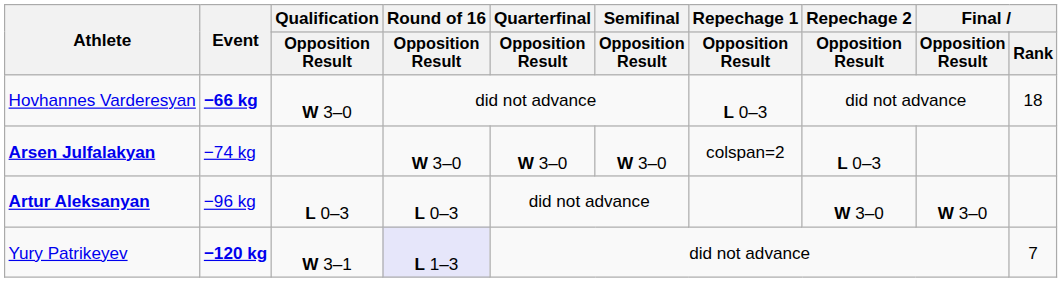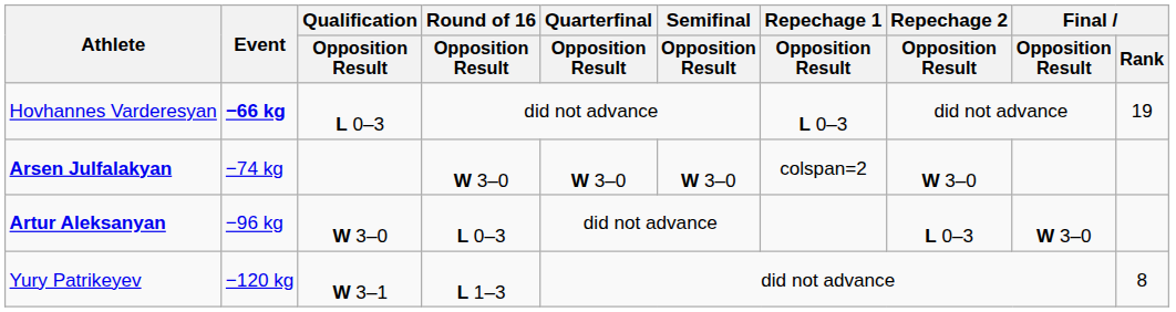Hovhannes Varderesyan | Qualification / Opposition Result: W 3–0 -> L 0–3
Hovhannes Varderesyan | Final / Rank: 18 -> 19
Arsen Julfalakyan | Repechage 2 / Opposition Result: L 0–3 -> W 3–0
Artur Aleksanyan | Qualification / Opposition Result: L 0–3 -> W 3–0
Artur Aleksanyan | Repechage 2 / Opposition Result: W 3–0 -> L 0–3
Yury Patrikeyev | Event: bold -> normal
Yury Patrikeyev | Round of 16 / Opposition Result: lavender background -> no background
Yury Patrikeyev | Final / Rank: 7 -> 8
